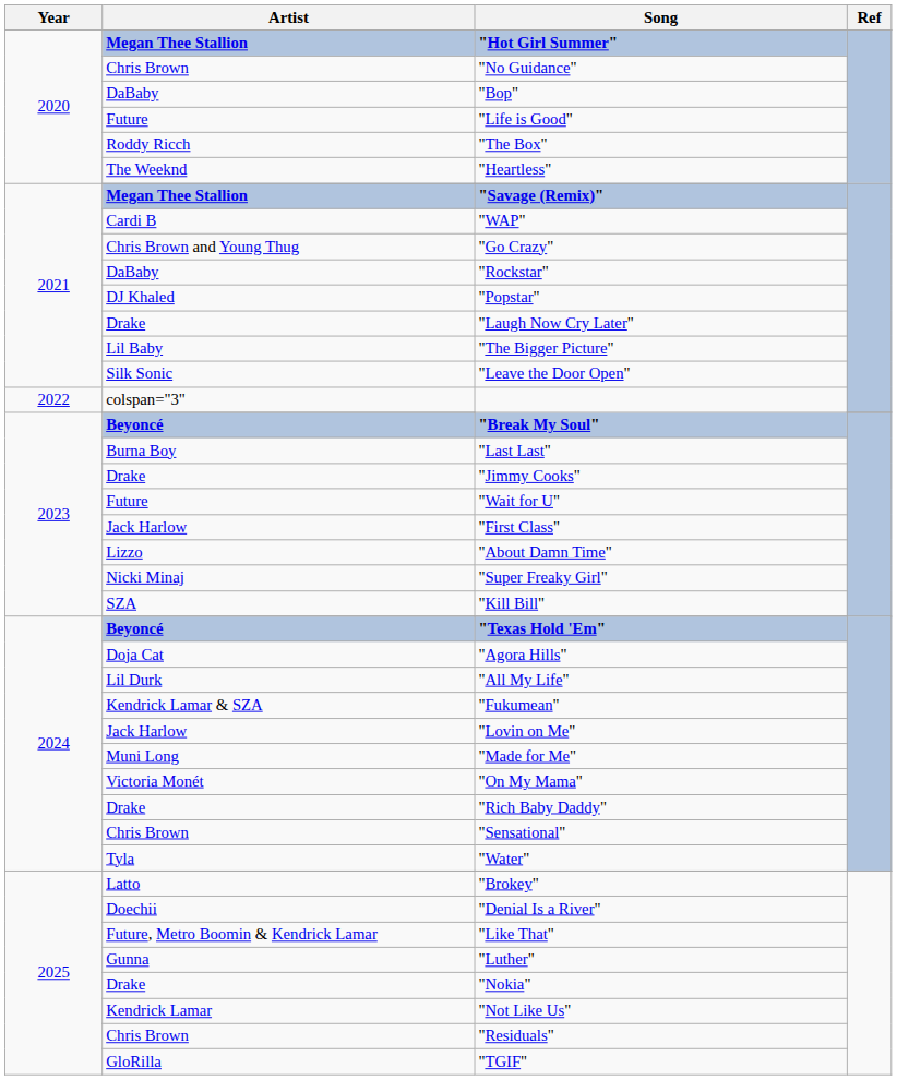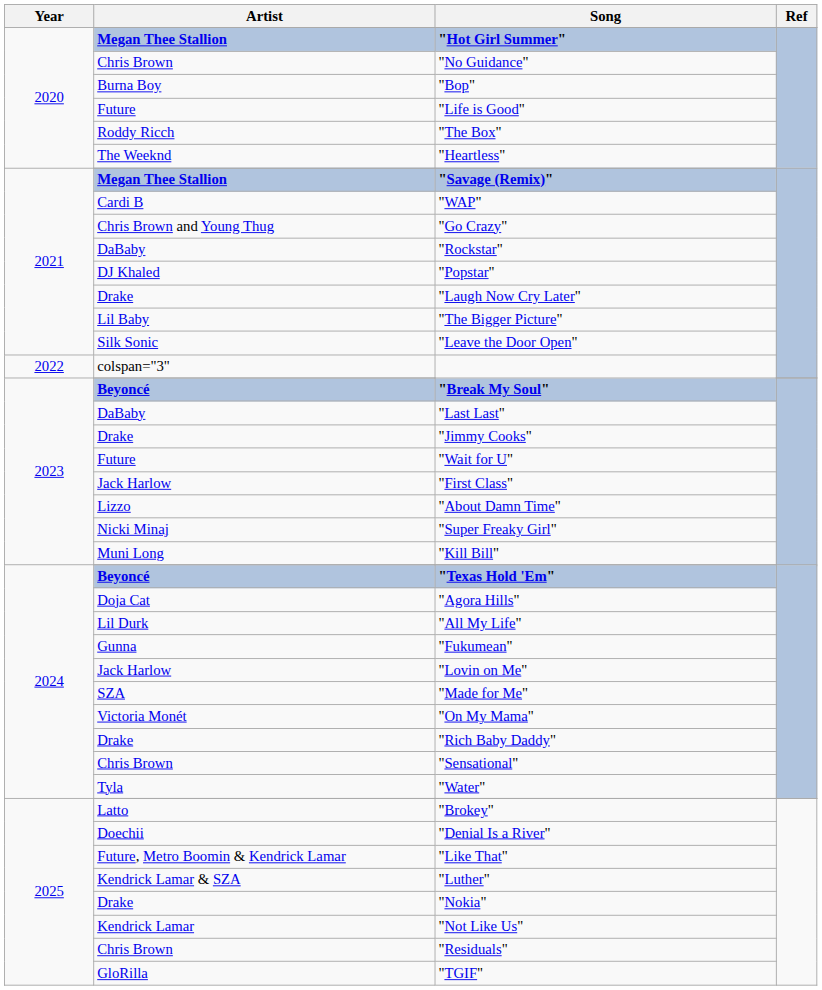"Bop" | Artist: DaBaby -> Burna Boy
"Last Last" | Artist: Burna Boy -> DaBaby
"Kill Bill" | Artist: SZA -> Muni Long
"Fukumean" | Artist: Kendrick Lamar & SZA -> Gunna
"Made for Me" | Artist: Muni Long -> SZA
"Luther" | Artist: Gunna -> Kendrick Lamar & SZA
